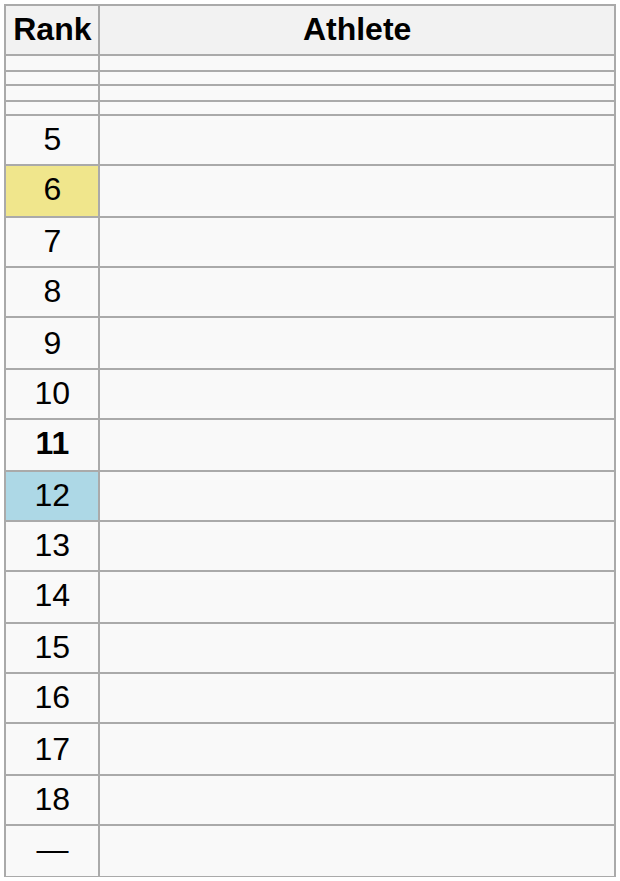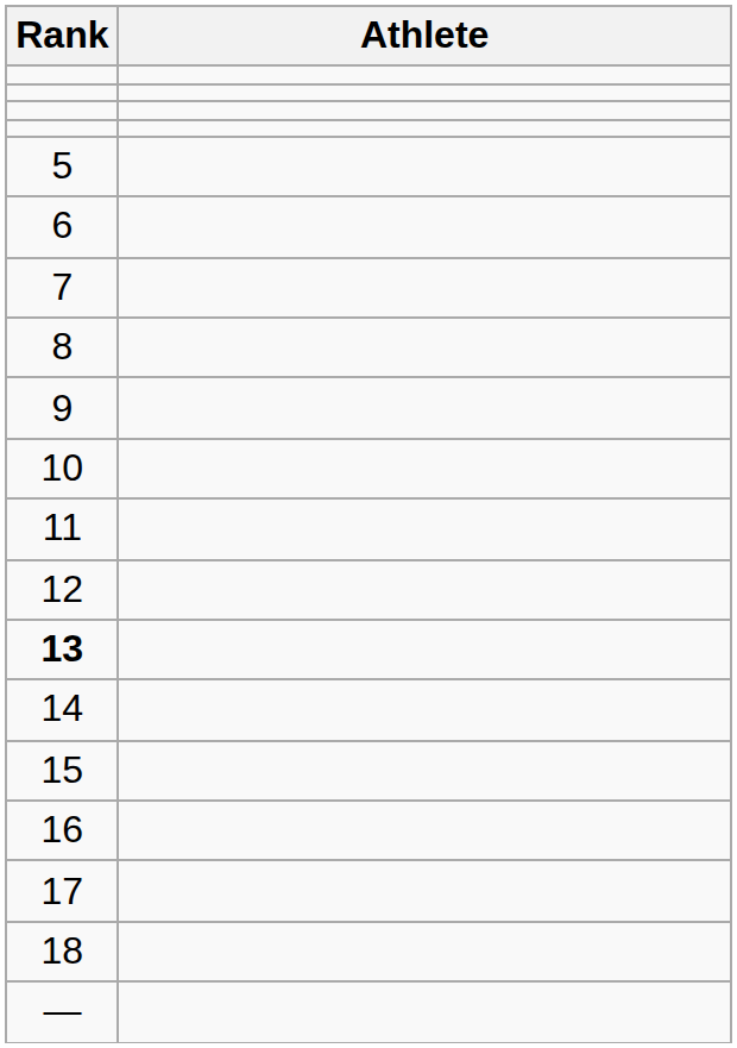row 7 | Rank: khaki background -> no background
row 12 | Rank: bold -> normal
row 13 | Rank: lightblue background -> no background
row 14 | Rank: normal -> bold
